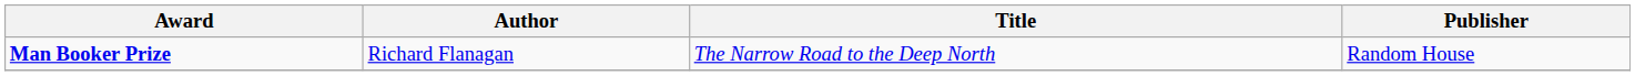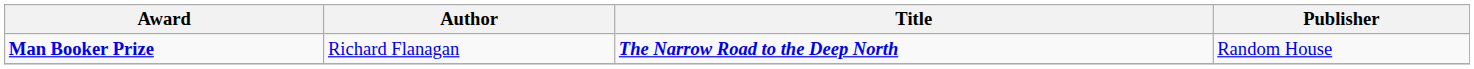Man Booker Prize | Title: normal -> bold
